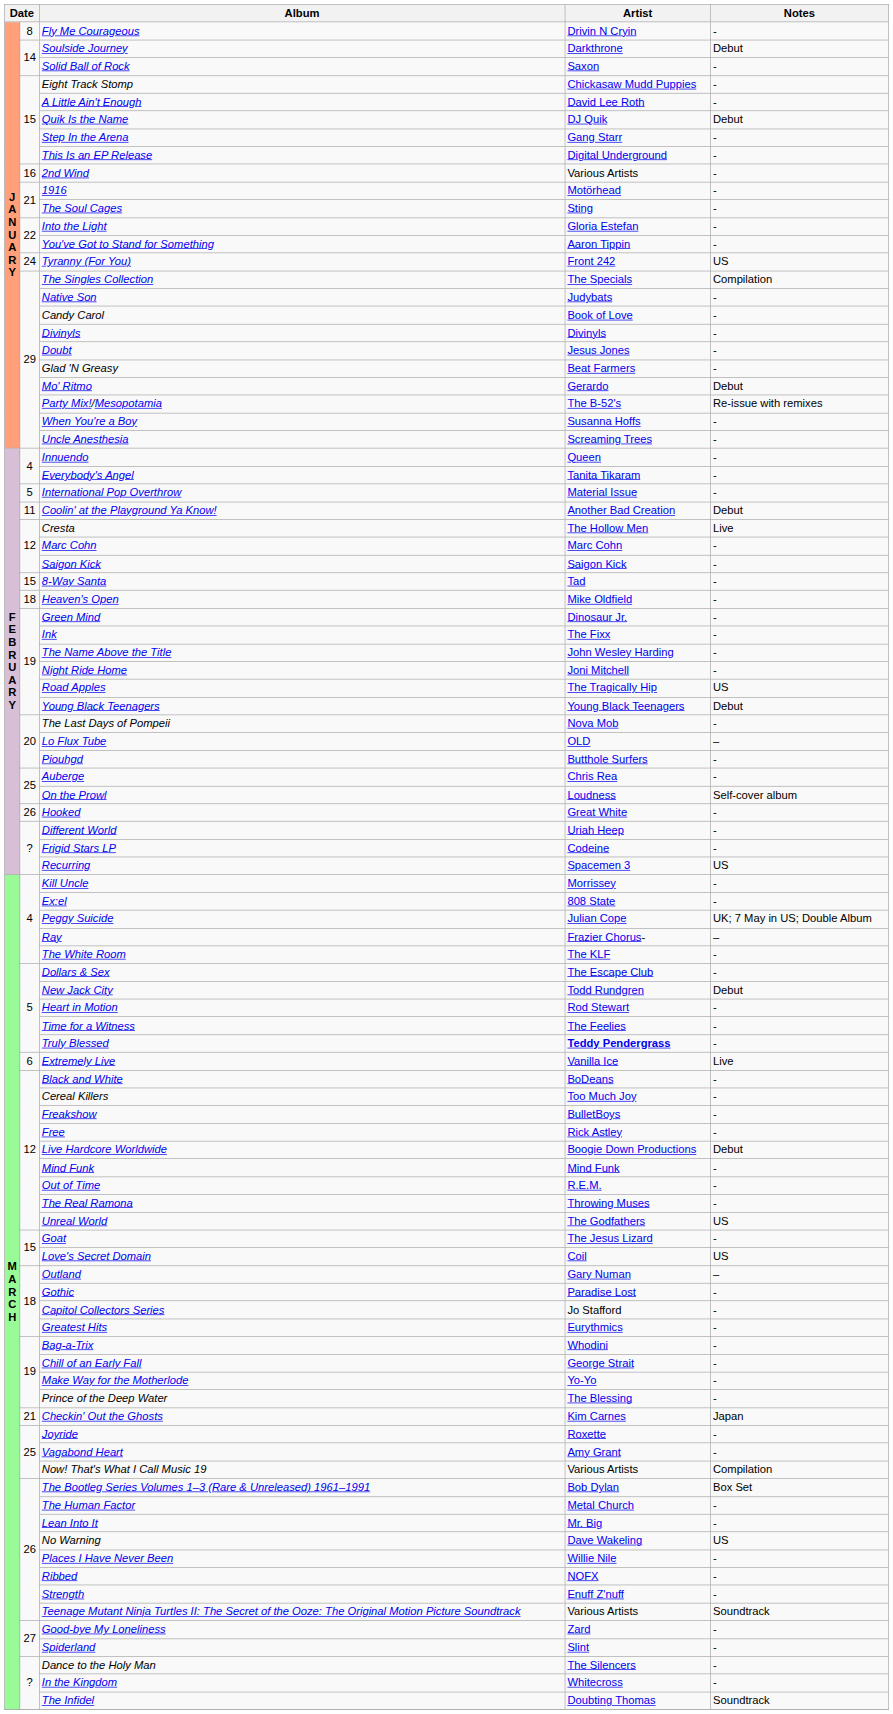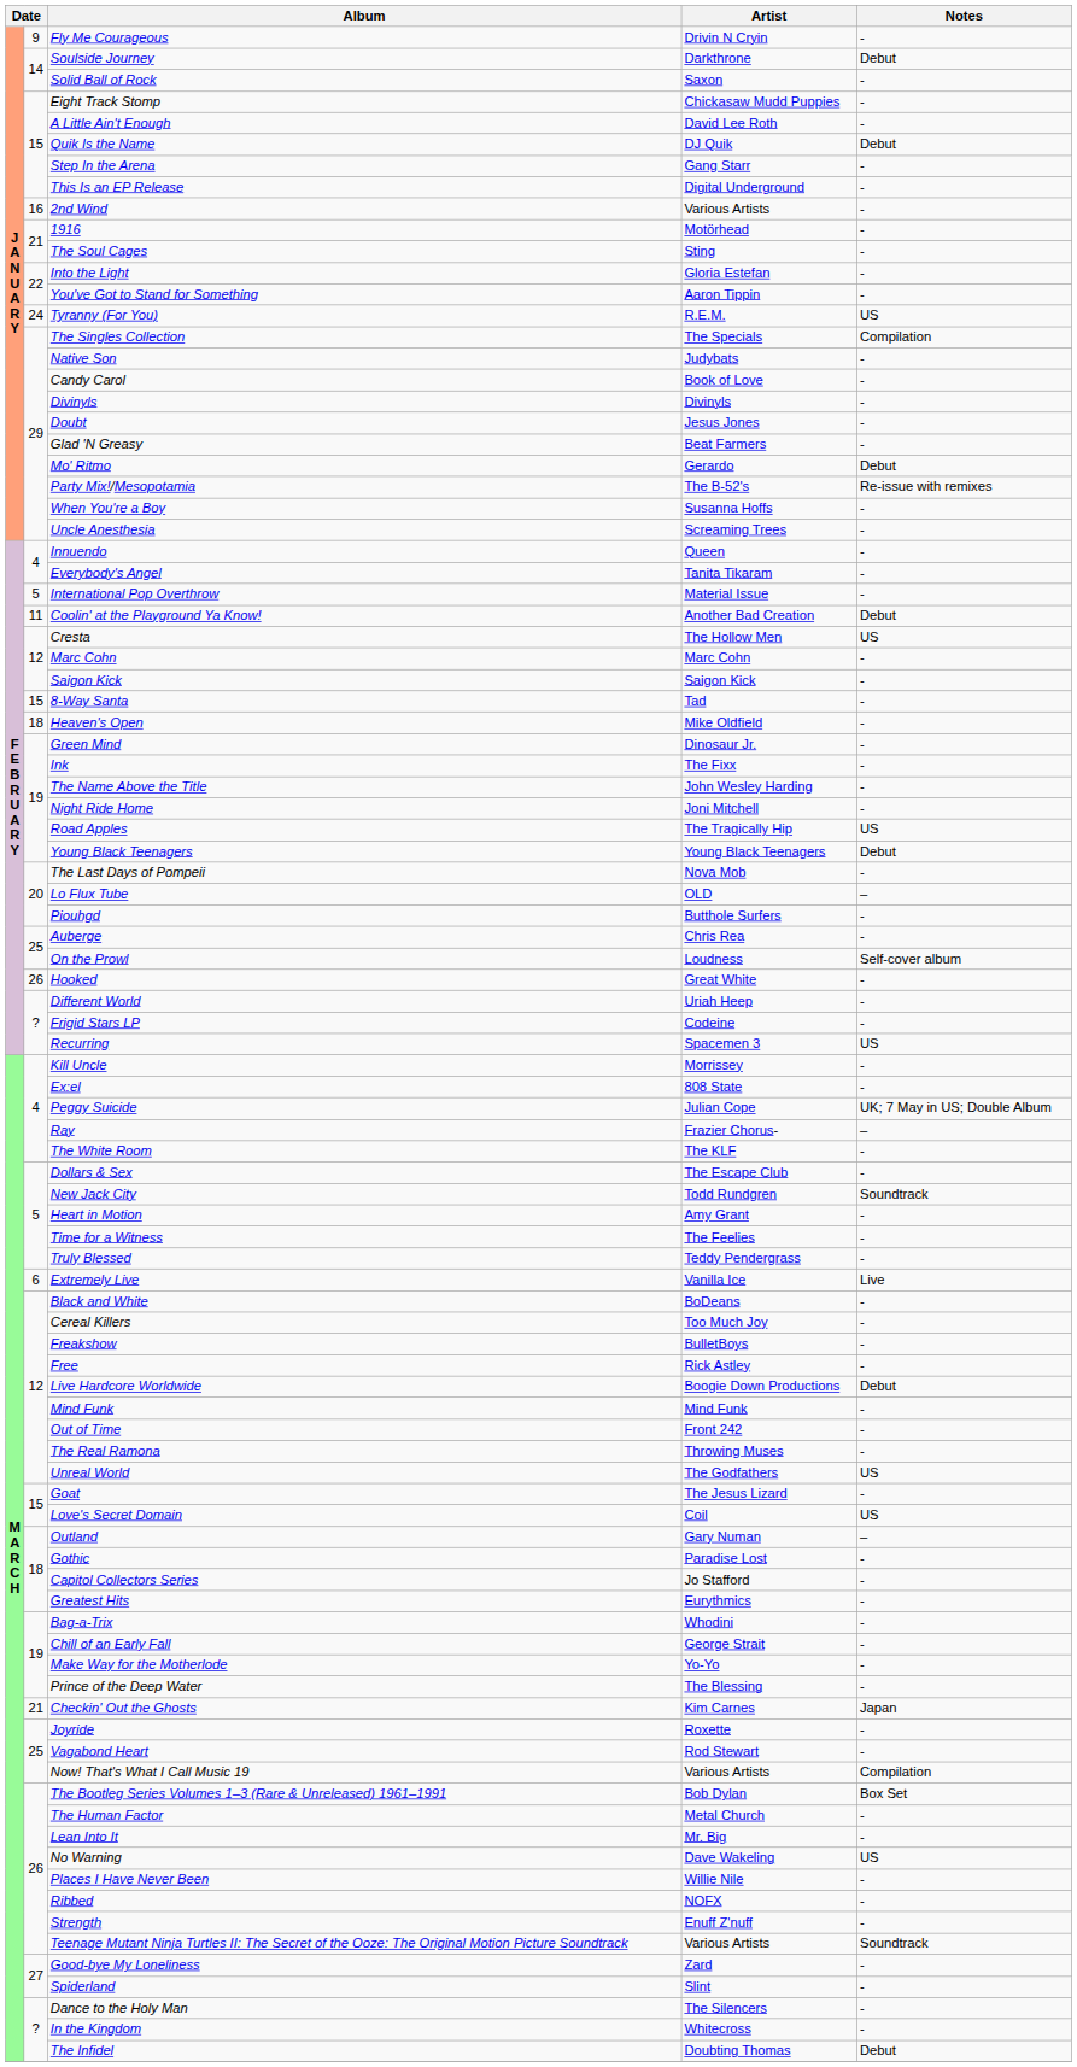Fly Me Courageous | column 2: 8 -> 9
Tyranny (For You) | Artist: Front 242 -> R.E.M.
Cresta | Notes: Live -> US
New Jack City | Notes: Debut -> Soundtrack
Heart in Motion | Artist: Rod Stewart -> Amy Grant
Truly Blessed | Artist: bold -> normal
Out of Time | Artist: R.E.M. -> Front 242
Vagabond Heart | Artist: Amy Grant -> Rod Stewart
The Infidel | Notes: Soundtrack -> Debut
